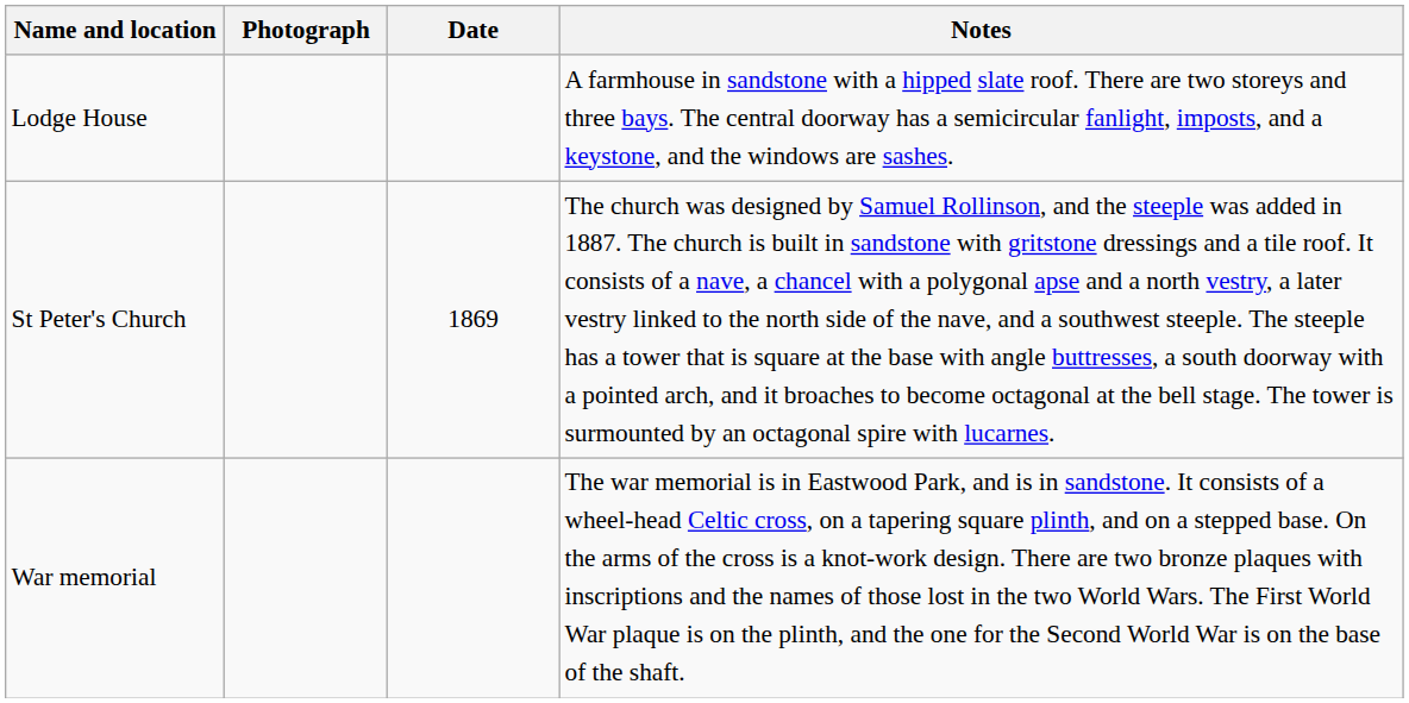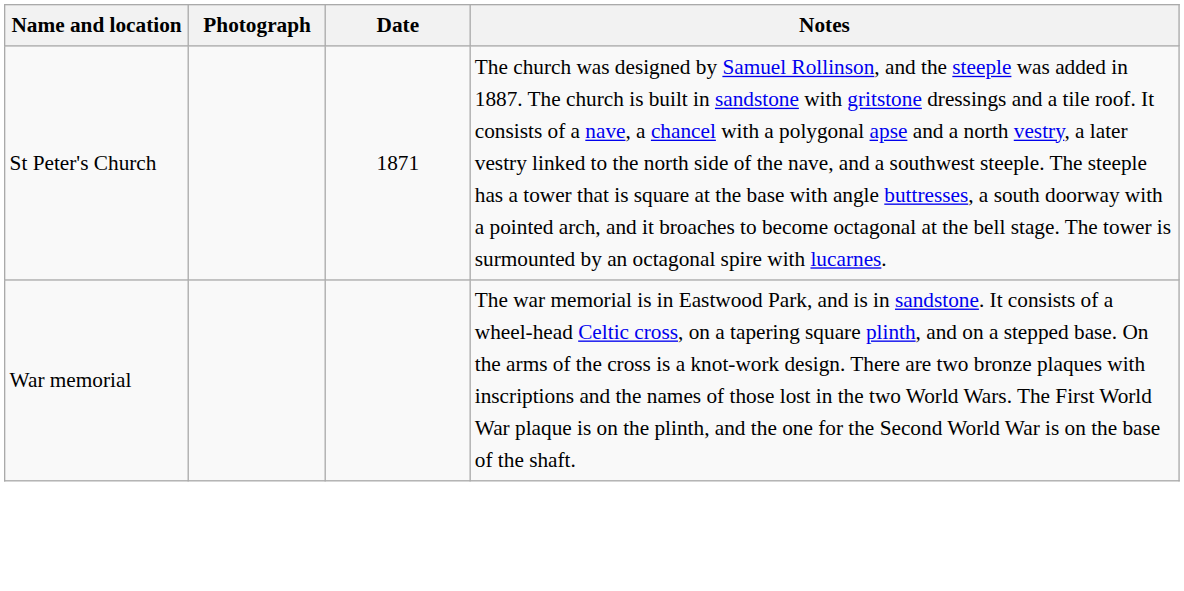- row: Lodge House | A farmhouse in sandstone with a hipped slate roof. There are two storeys and three bays. The central doorway has a semicircular fanlight, imposts, and a keystone, and the windows are sashes.
St Peter's Church | Date: 1869 -> 1871
